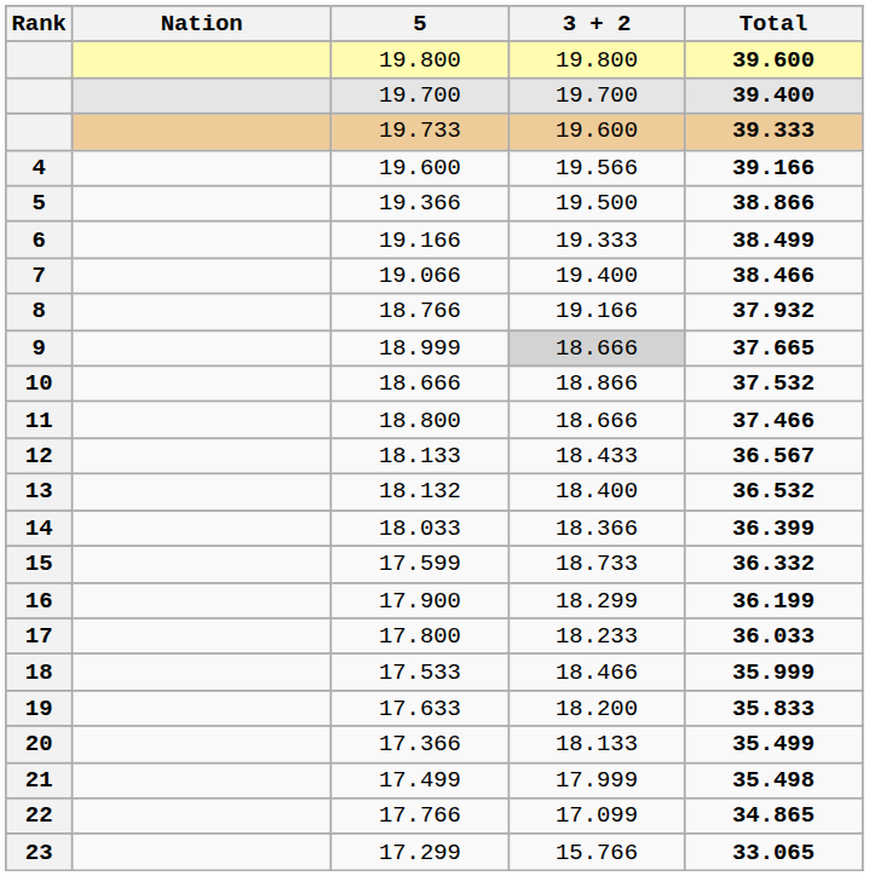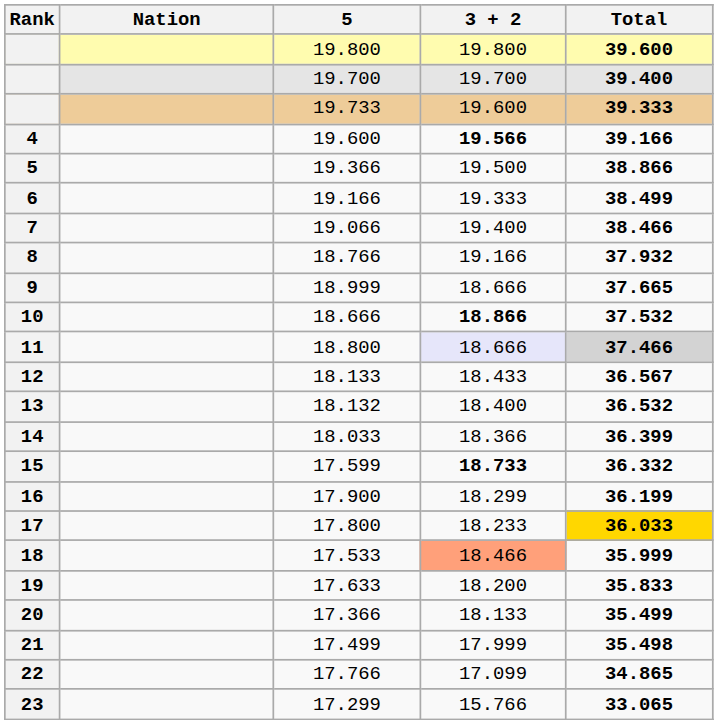4 | 3 + 2: normal -> bold
9 | 3 + 2: lightgrey background -> no background
10 | 3 + 2: normal -> bold
11 | 3 + 2: no background -> lavender background
11 | Total: no background -> lightgrey background
15 | 3 + 2: normal -> bold
17 | Total: no background -> gold background
18 | 3 + 2: no background -> lightsalmon background
